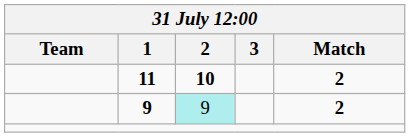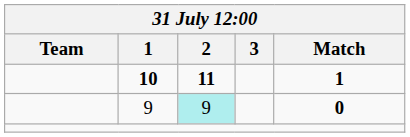row 3 | 1: 11 -> 10
row 3 | 2: 10 -> 11
row 3 | Match: 2 -> 1
row 4 | 1: bold -> normal
row 4 | Match: 2 -> 0
